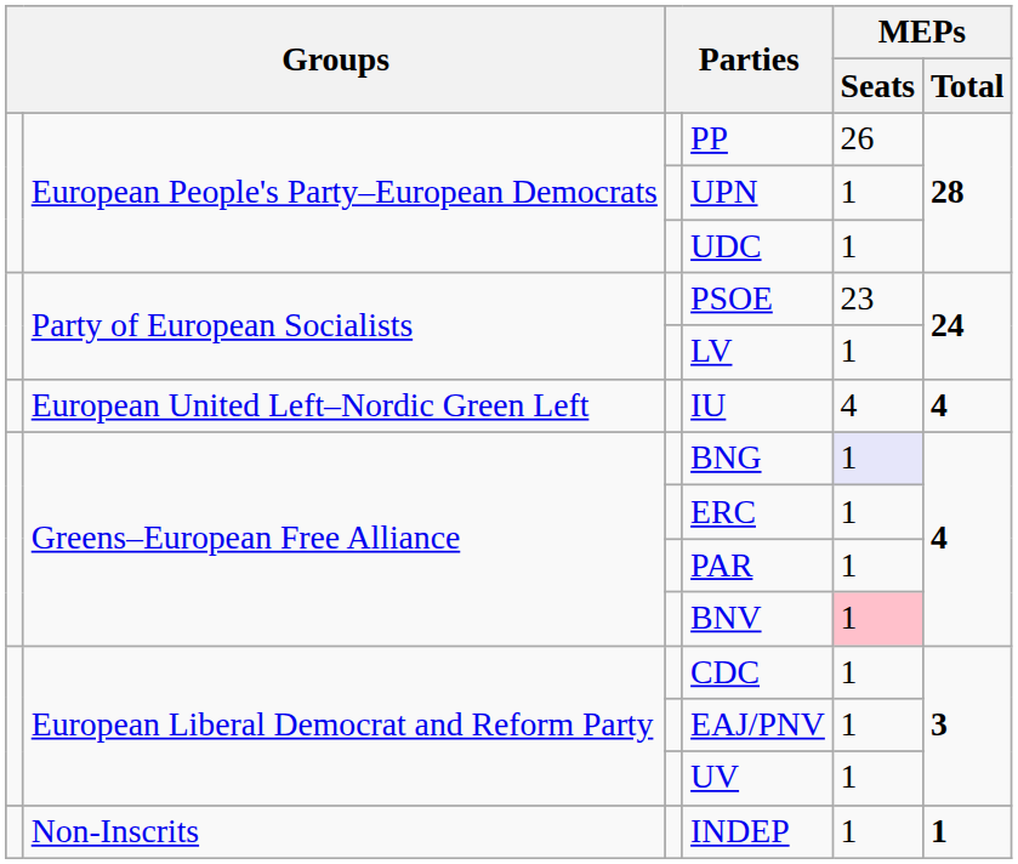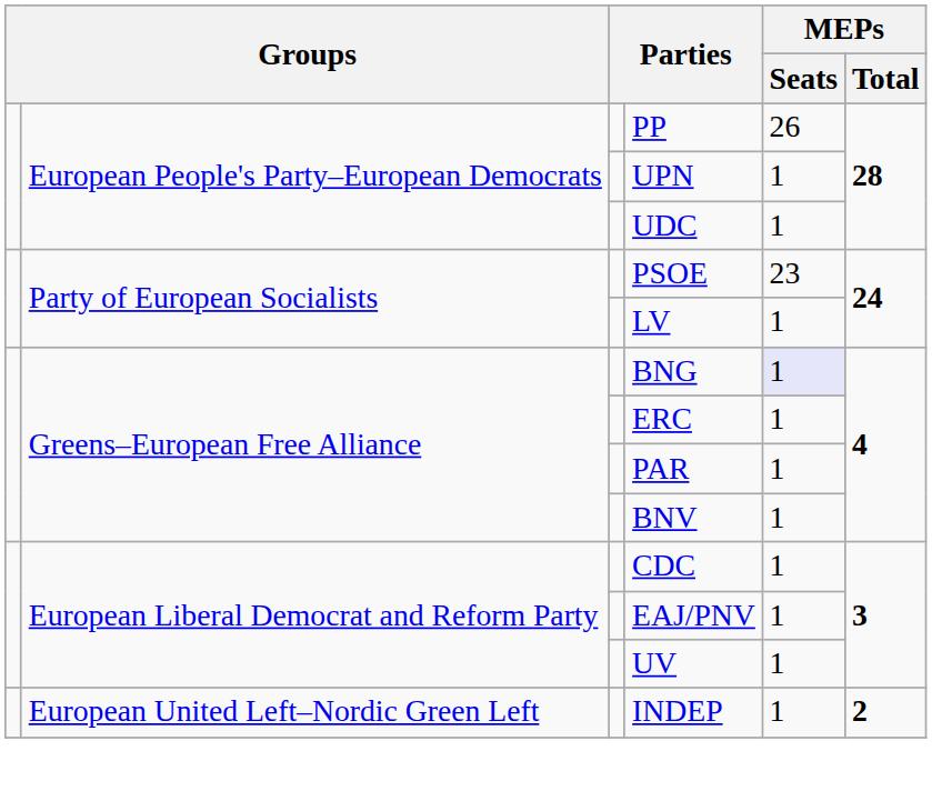- row: European United Left–Nordic Green Left | IU | 4 | 4
BNV | MEPs / Seats: pink background -> no background
INDEP | column 2: Non-Inscrits -> European United Left–Nordic Green Left
INDEP | MEPs / Total: 1 -> 2
